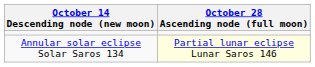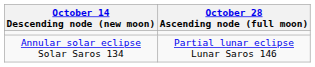Annular solar eclipse Solar Saros 134 | October 28 Ascending node (full moon): lightyellow background -> no background
